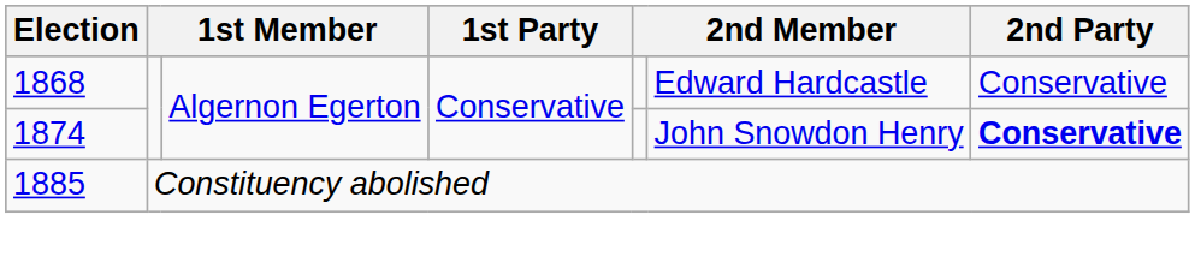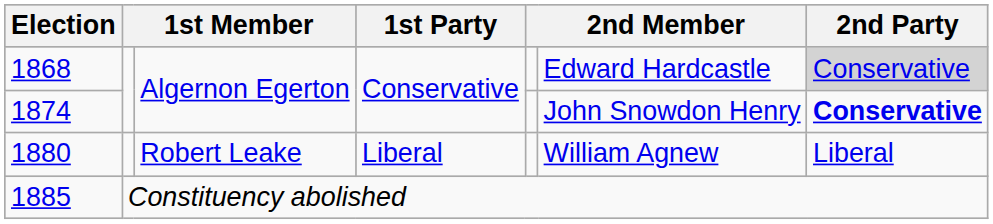1868 | 2nd Party: no background -> lightgrey background
+ row: 1880 | Robert Leake | Liberal | William Agnew | Liberal
